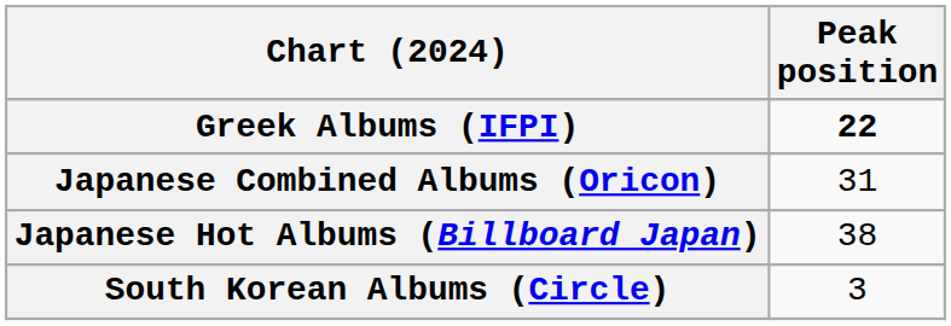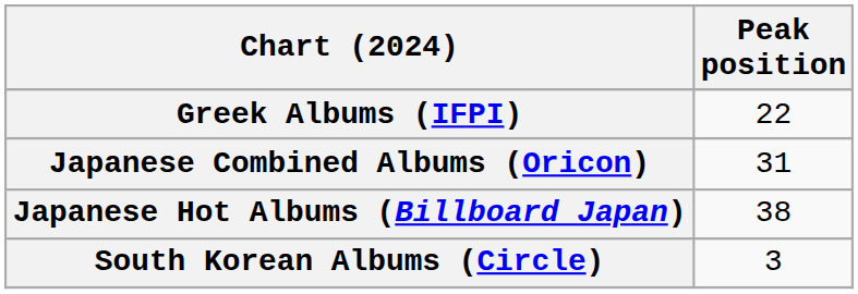Greek Albums (IFPI) | Peak position: bold -> normal
